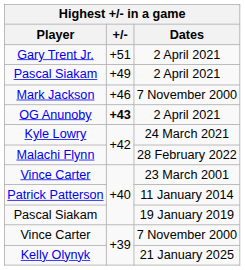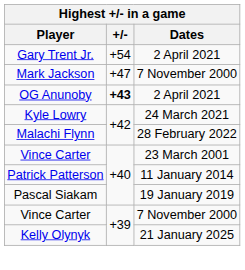Gary Trent Jr. | +/-: +51 -> +54
- row: Pascal Siakam | +49 | 2 April 2021
Mark Jackson | +/-: +46 -> +47
